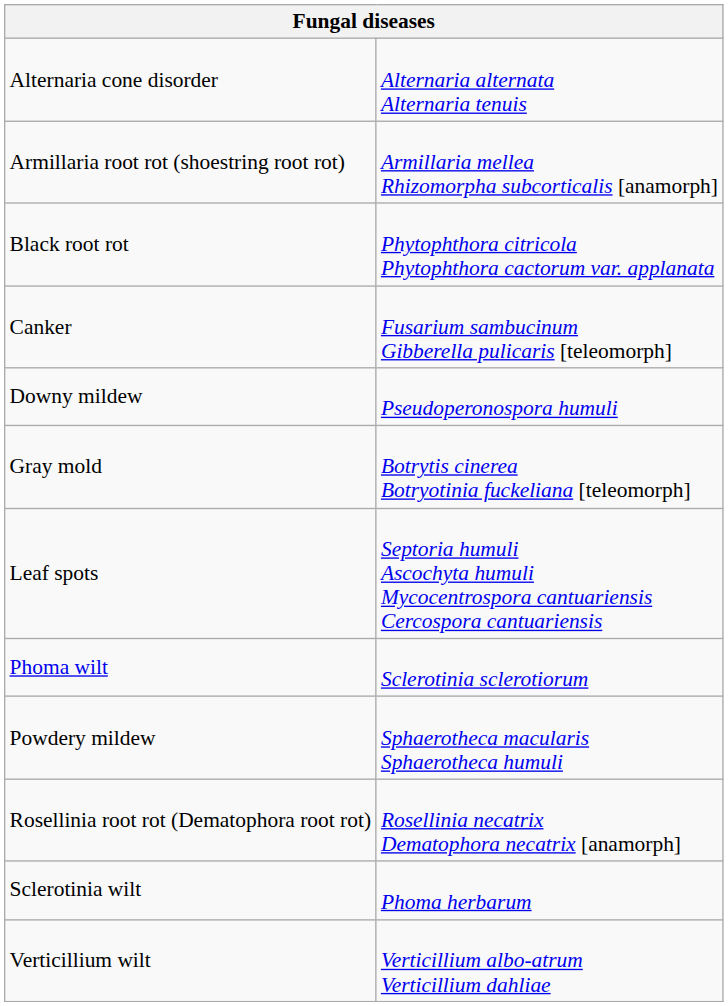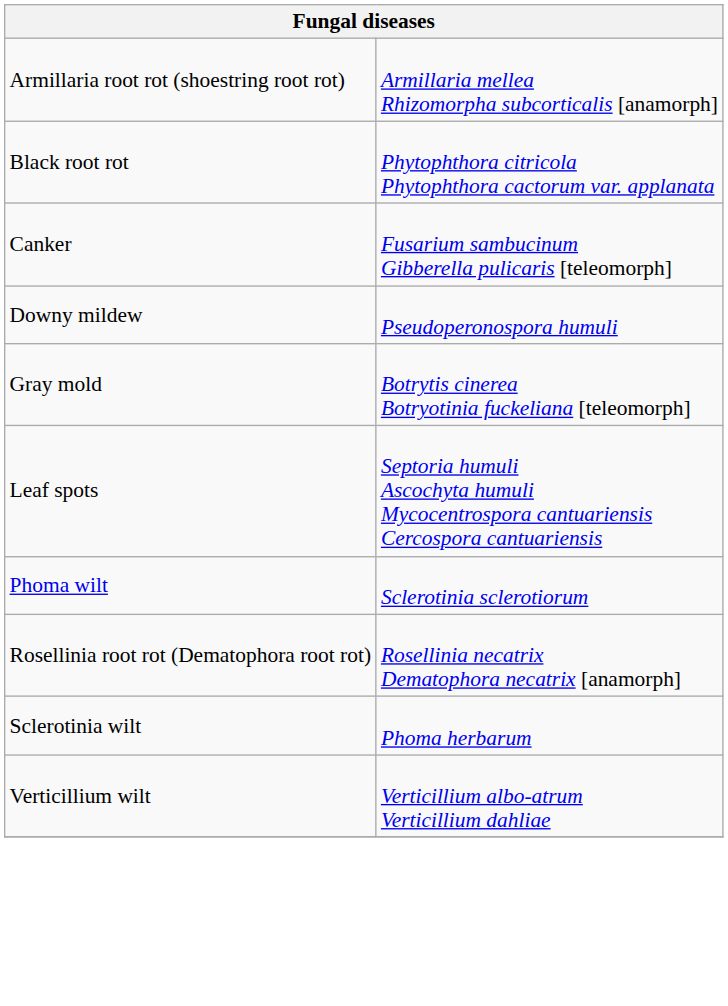- row: Alternaria cone disorder | Alternaria alternata Alternaria tenuis
- row: Powdery mildew | Sphaerotheca macularis Sphaerotheca humuli
